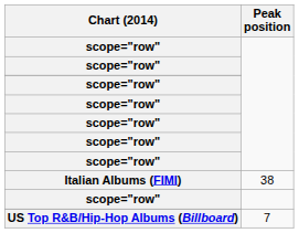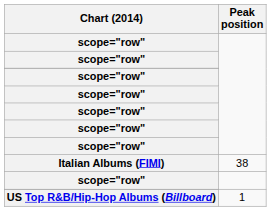US Top R&B/Hip-Hop Albums (Billboard) | Peak position: 7 -> 1
